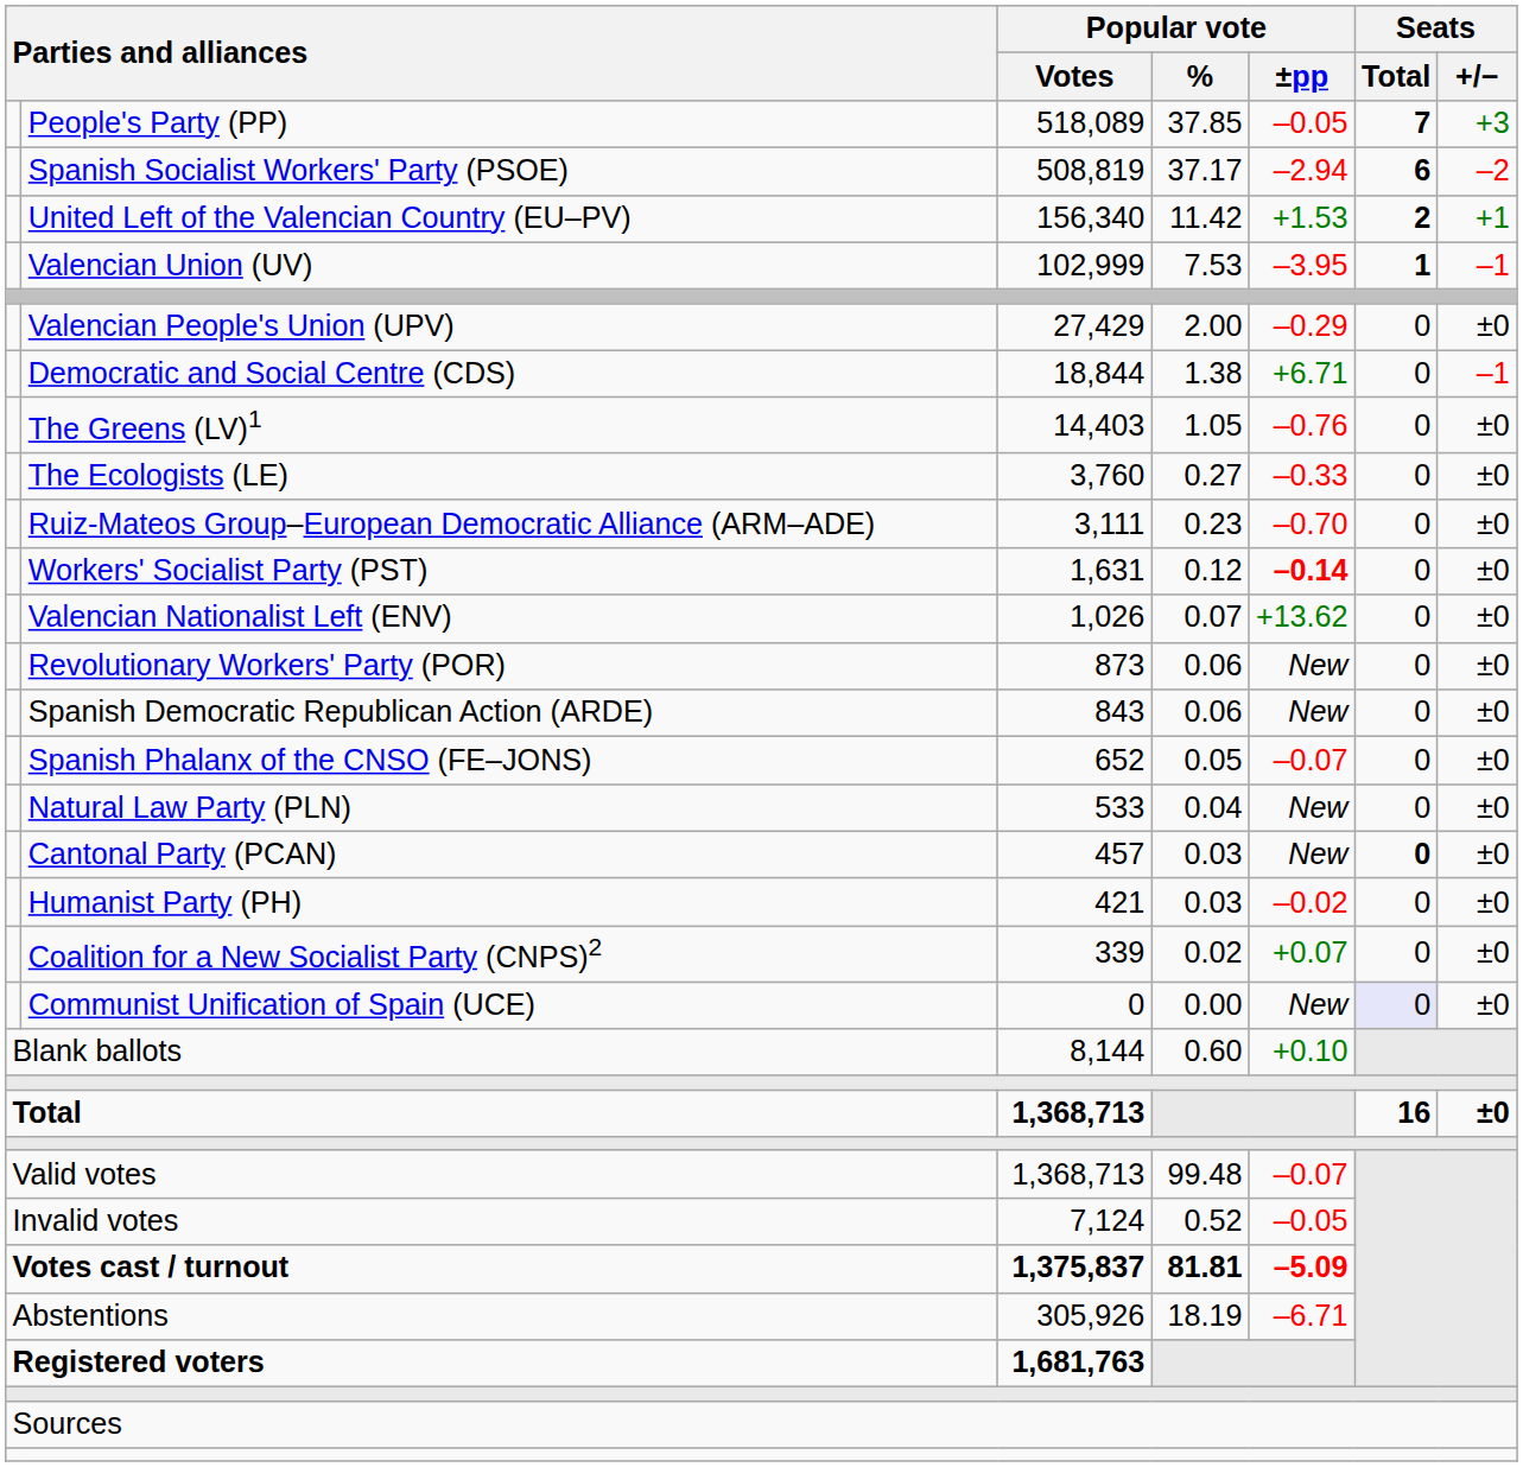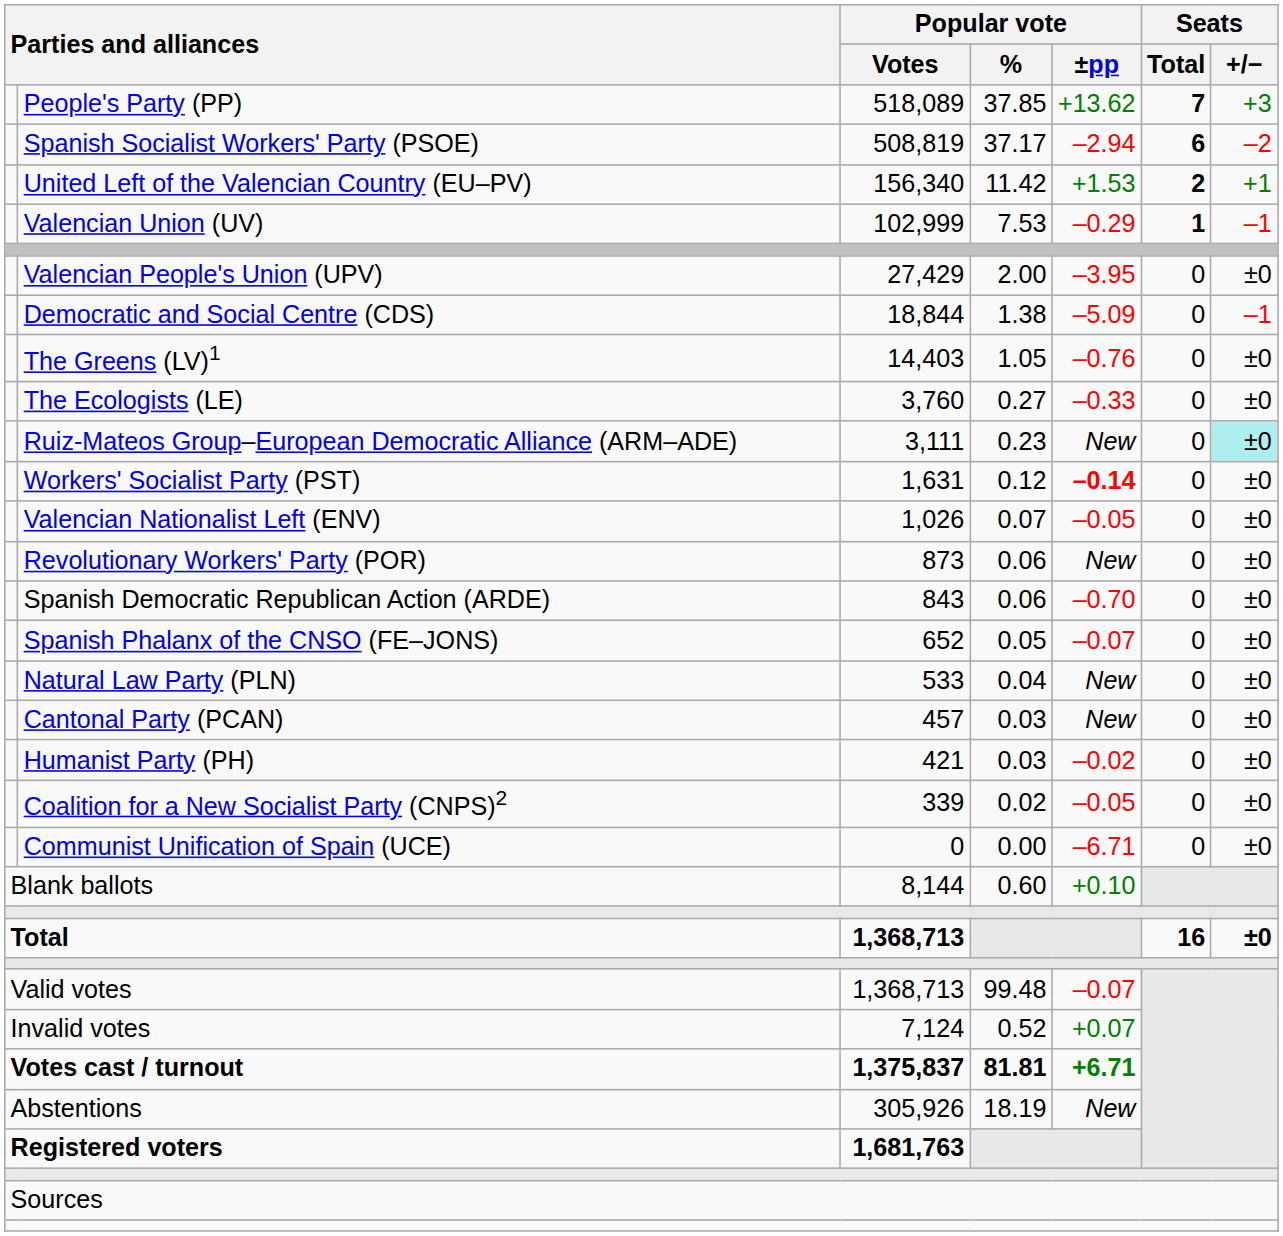People's Party (PP) | Popular vote / ±pp: –0.05 -> +13.62
Valencian Union (UV) | Popular vote / ±pp: –3.95 -> –0.29
Valencian People's Union (UPV) | Popular vote / ±pp: –0.29 -> –3.95
Democratic and Social Centre (CDS) | Popular vote / ±pp: +6.71 -> –5.09
Ruiz-Mateos Group–European Democratic Alliance (ARM–ADE) | Popular vote / ±pp: –0.70 -> New
Ruiz-Mateos Group–European Democratic Alliance (ARM–ADE) | Seats / +/−: no background -> paleturquoise background
Valencian Nationalist Left (ENV) | Popular vote / ±pp: +13.62 -> –0.05
Spanish Democratic Republican Action (ARDE) | Popular vote / ±pp: New -> –0.70
Cantonal Party (PCAN) | Seats / Total: bold -> normal
Coalition for a New Socialist Party (CNPS)2 | Popular vote / ±pp: +0.07 -> –0.05
Communist Unification of Spain (UCE) | Popular vote / ±pp: New -> –6.71
Communist Unification of Spain (UCE) | Seats / Total: lavender background -> no background
Invalid votes | Popular vote / ±pp: –0.05 -> +0.07
Votes cast / turnout | Popular vote / ±pp: –5.09 -> +6.71
Abstentions | Popular vote / ±pp: –6.71 -> New
